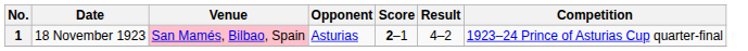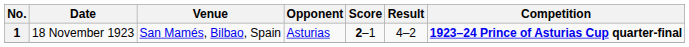1 | Venue: pink background -> no background
1 | Competition: normal -> bold
